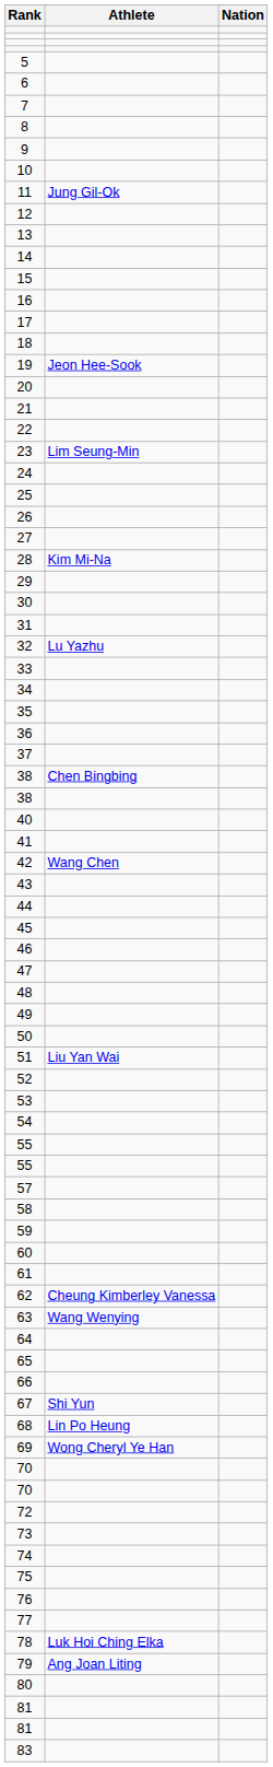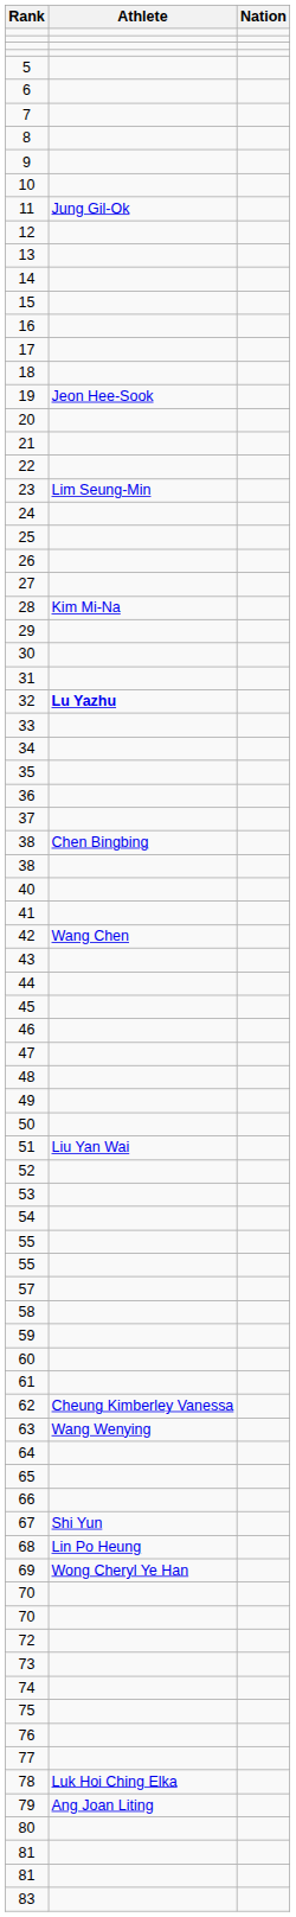32 | Athlete: normal -> bold
